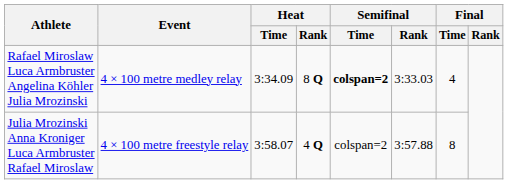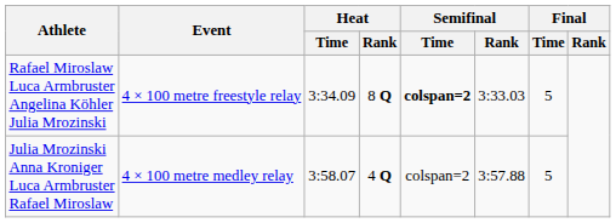row 3 | Event: 4 × 100 metre medley relay -> 4 × 100 metre freestyle relay
row 3 | Final / Time: 4 -> 5
row 4 | Event: 4 × 100 metre freestyle relay -> 4 × 100 metre medley relay
row 4 | Final / Time: 8 -> 5
